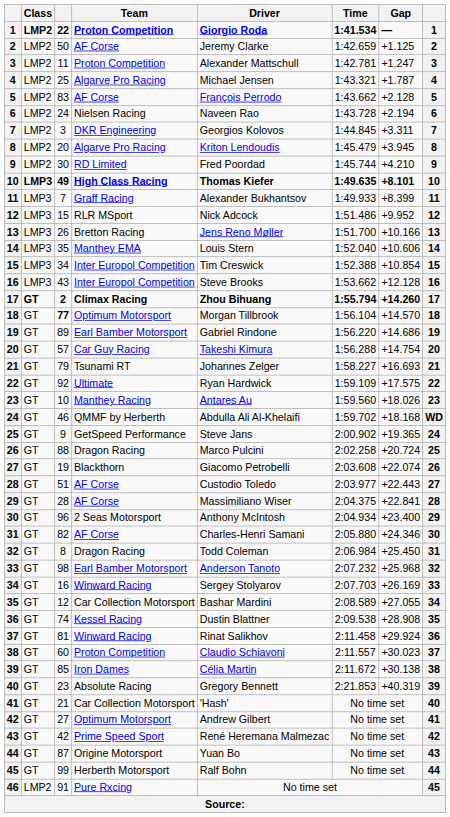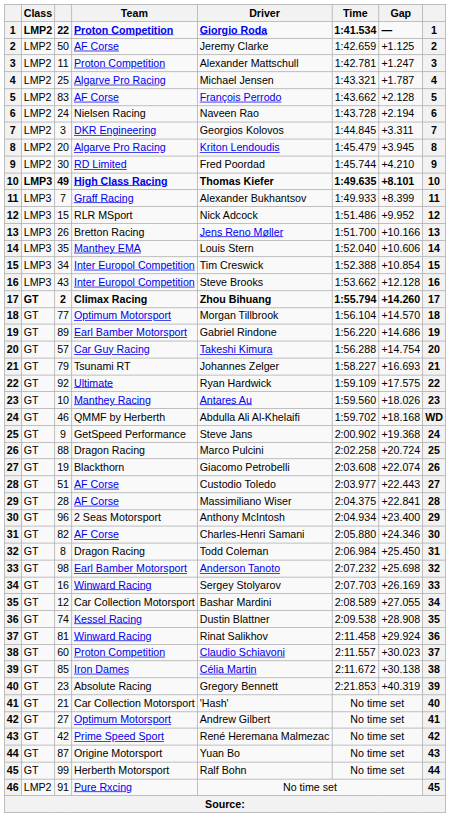row 19 | column 3: bold -> normal
row 26 | Gap: +19.365 -> +19.368
row 34 | Gap: +25.968 -> +25.698
